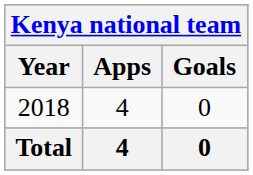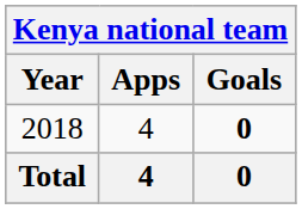2018 | Goals: normal -> bold
